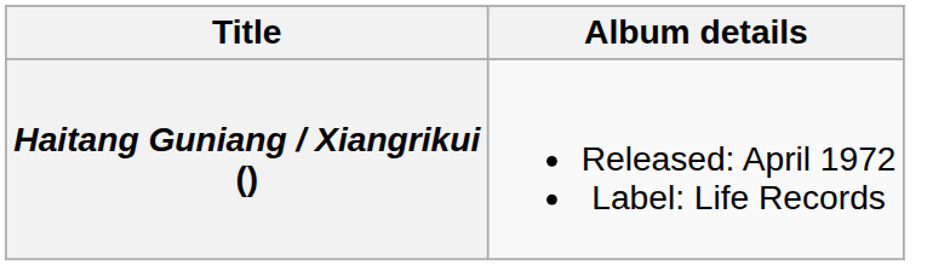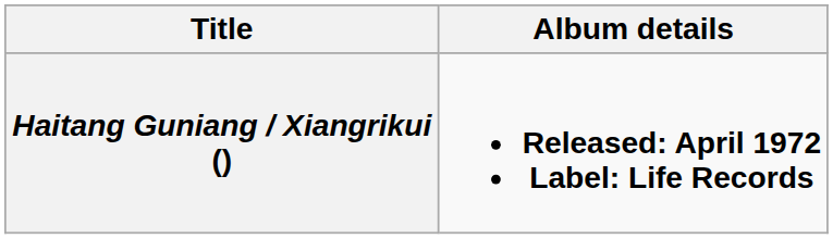Haitang Guniang / Xiangrikui () | Album details: normal -> bold
